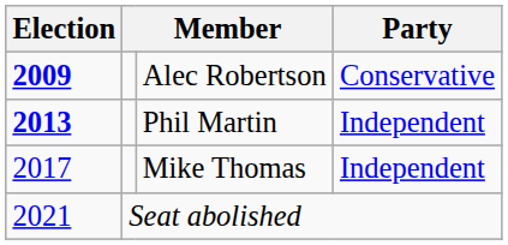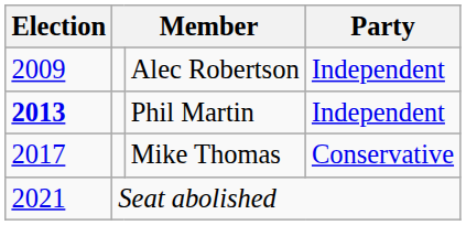Alec Robertson | Election: bold -> normal
Alec Robertson | Party: Conservative -> Independent
Mike Thomas | Party: Independent -> Conservative
